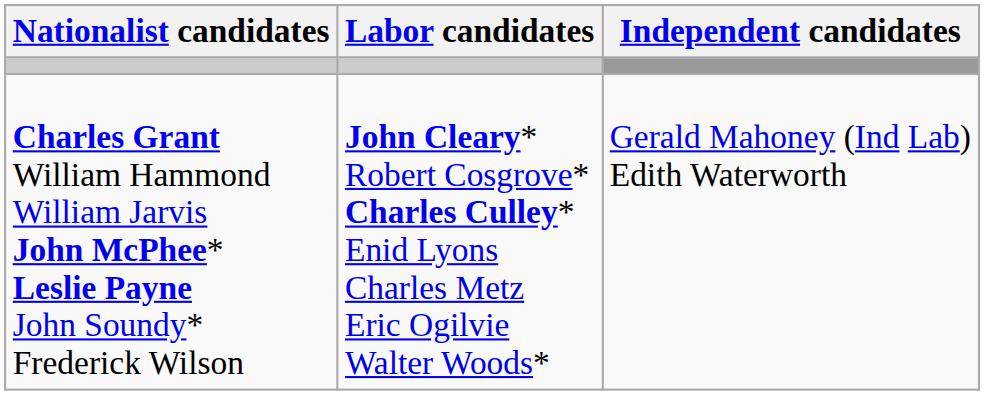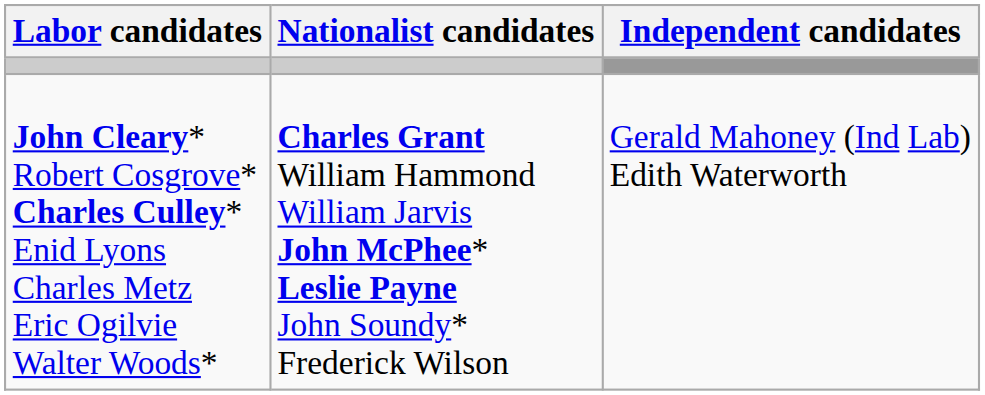columns swapped: Labor candidates <-> Nationalist candidates
